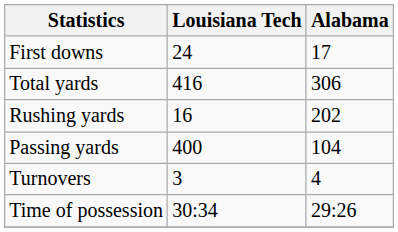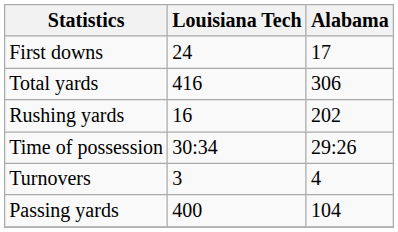rows swapped: Passing yards <-> Time of possession
